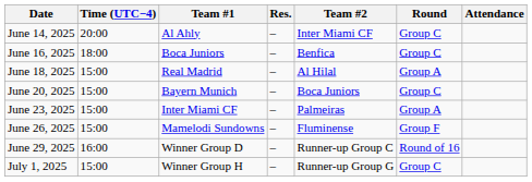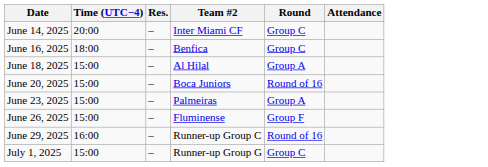- column: Team #1 | Al Ahly | Boca Juniors | Real Madrid | Bayern Munich | Inter Miami CF | Mamelodi Sundowns | Winner Group D | Winner Group H
June 20, 2025 | Round: Group C -> Round of 16
